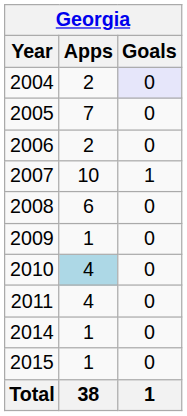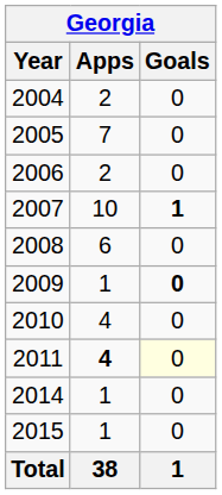2004 | Goals: lavender background -> no background
2007 | Goals: normal -> bold
2009 | Goals: normal -> bold
2010 | Apps: lightblue background -> no background
2011 | Apps: normal -> bold
2011 | Goals: no background -> lightyellow background
